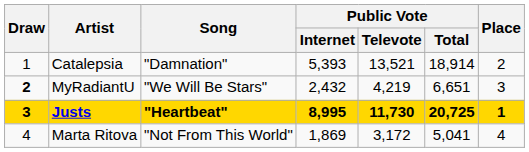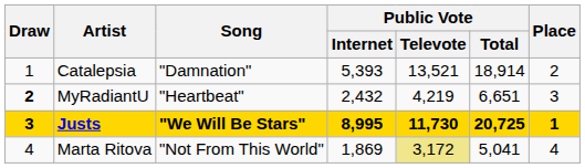MyRadiantU | Song: "We Will Be Stars" -> "Heartbeat"
Justs | Song: "Heartbeat" -> "We Will Be Stars"
Marta Ritova | Public Vote / Televote: no background -> khaki background
